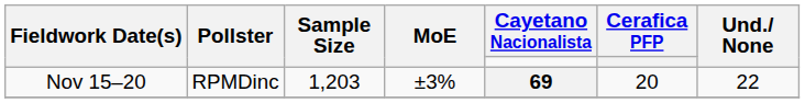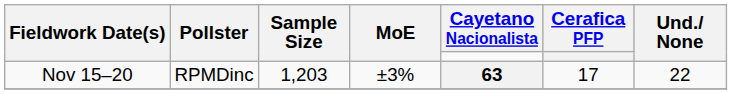Nov 15–20 | Cayetano Nacionalista: 69 -> 63
Nov 15–20 | Cerafica PFP: 20 -> 17
